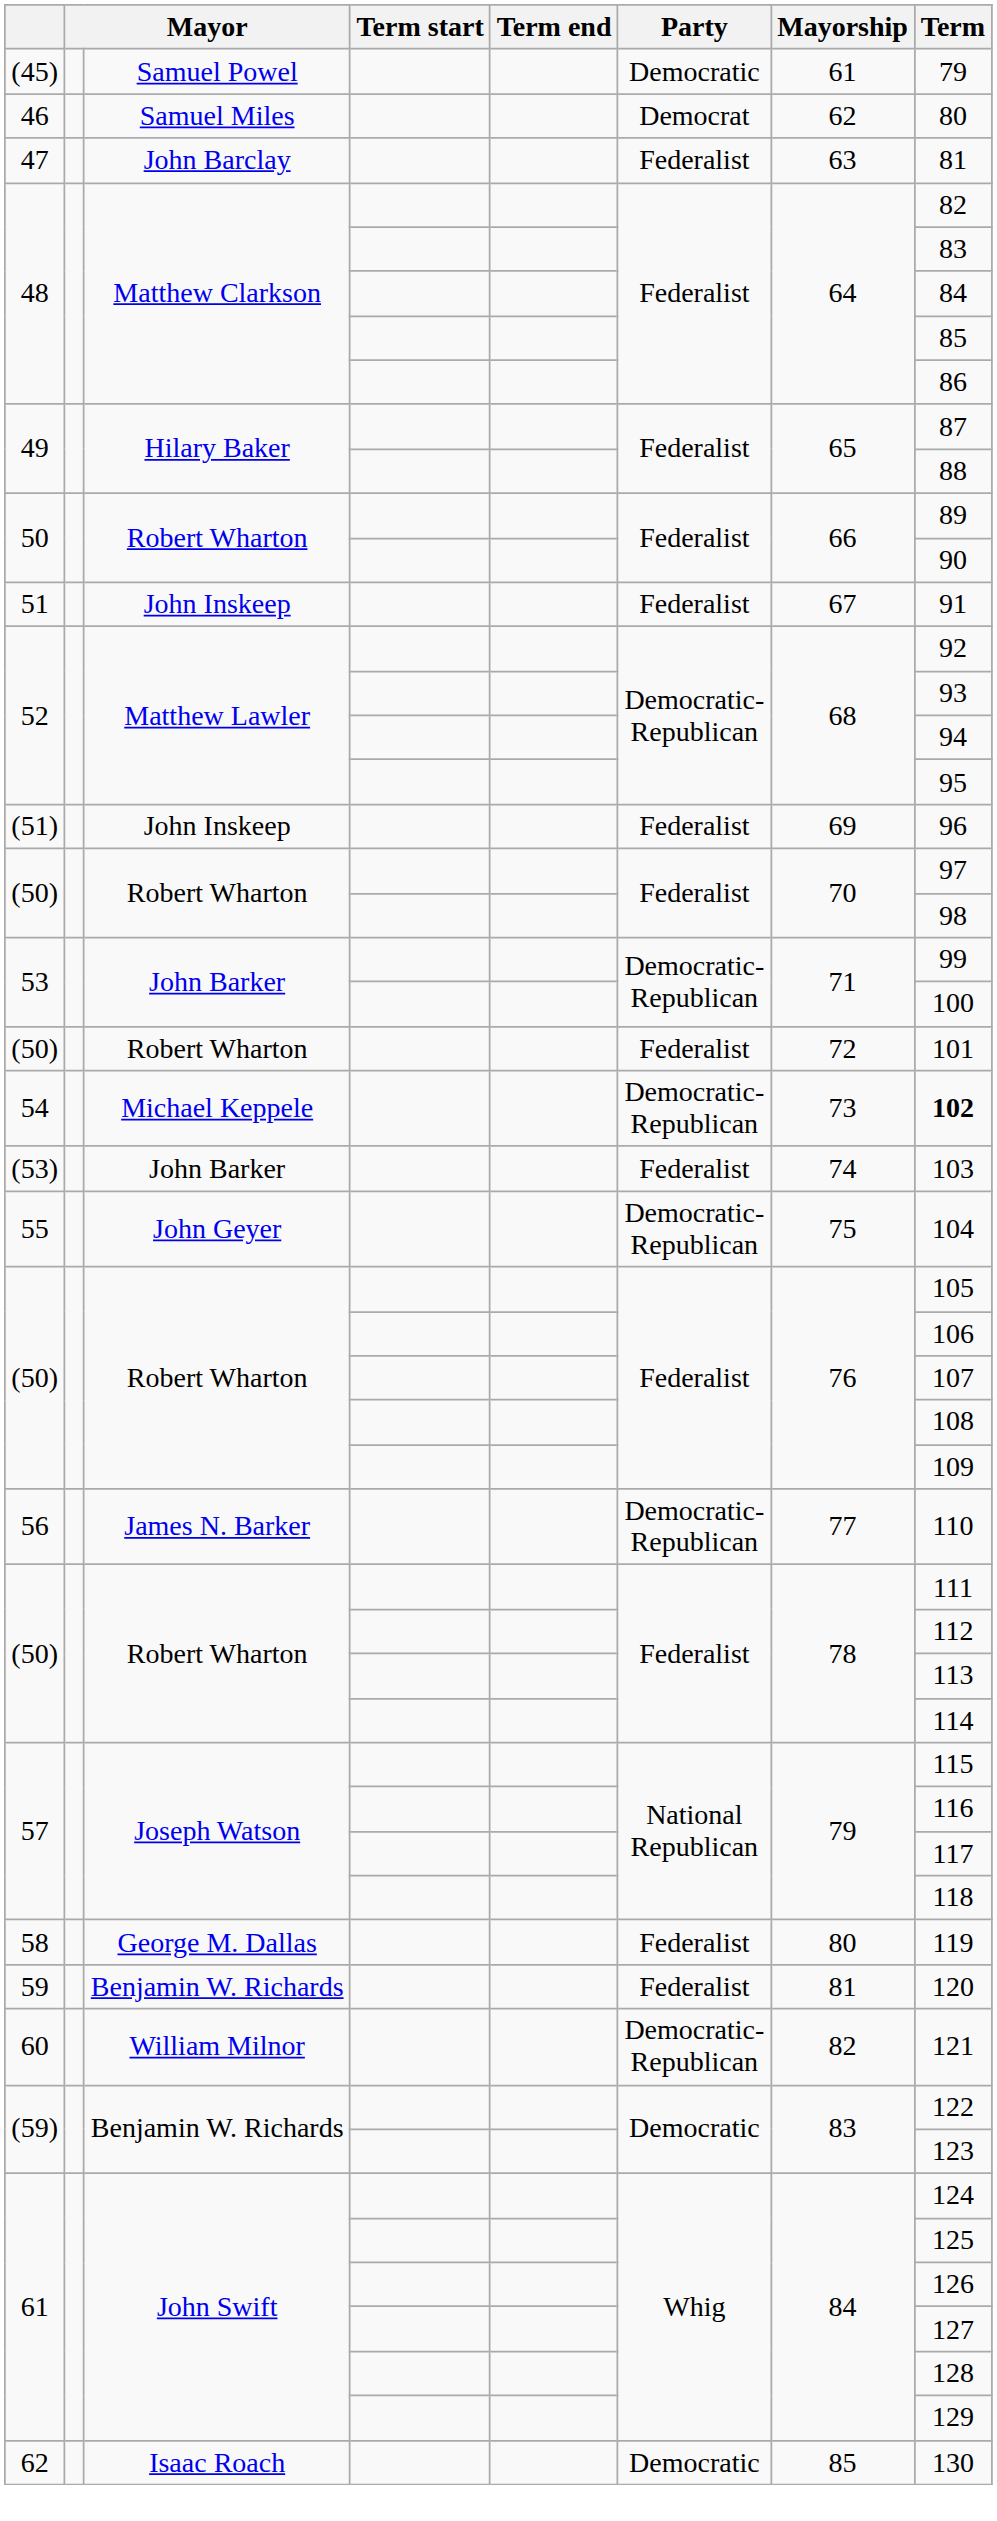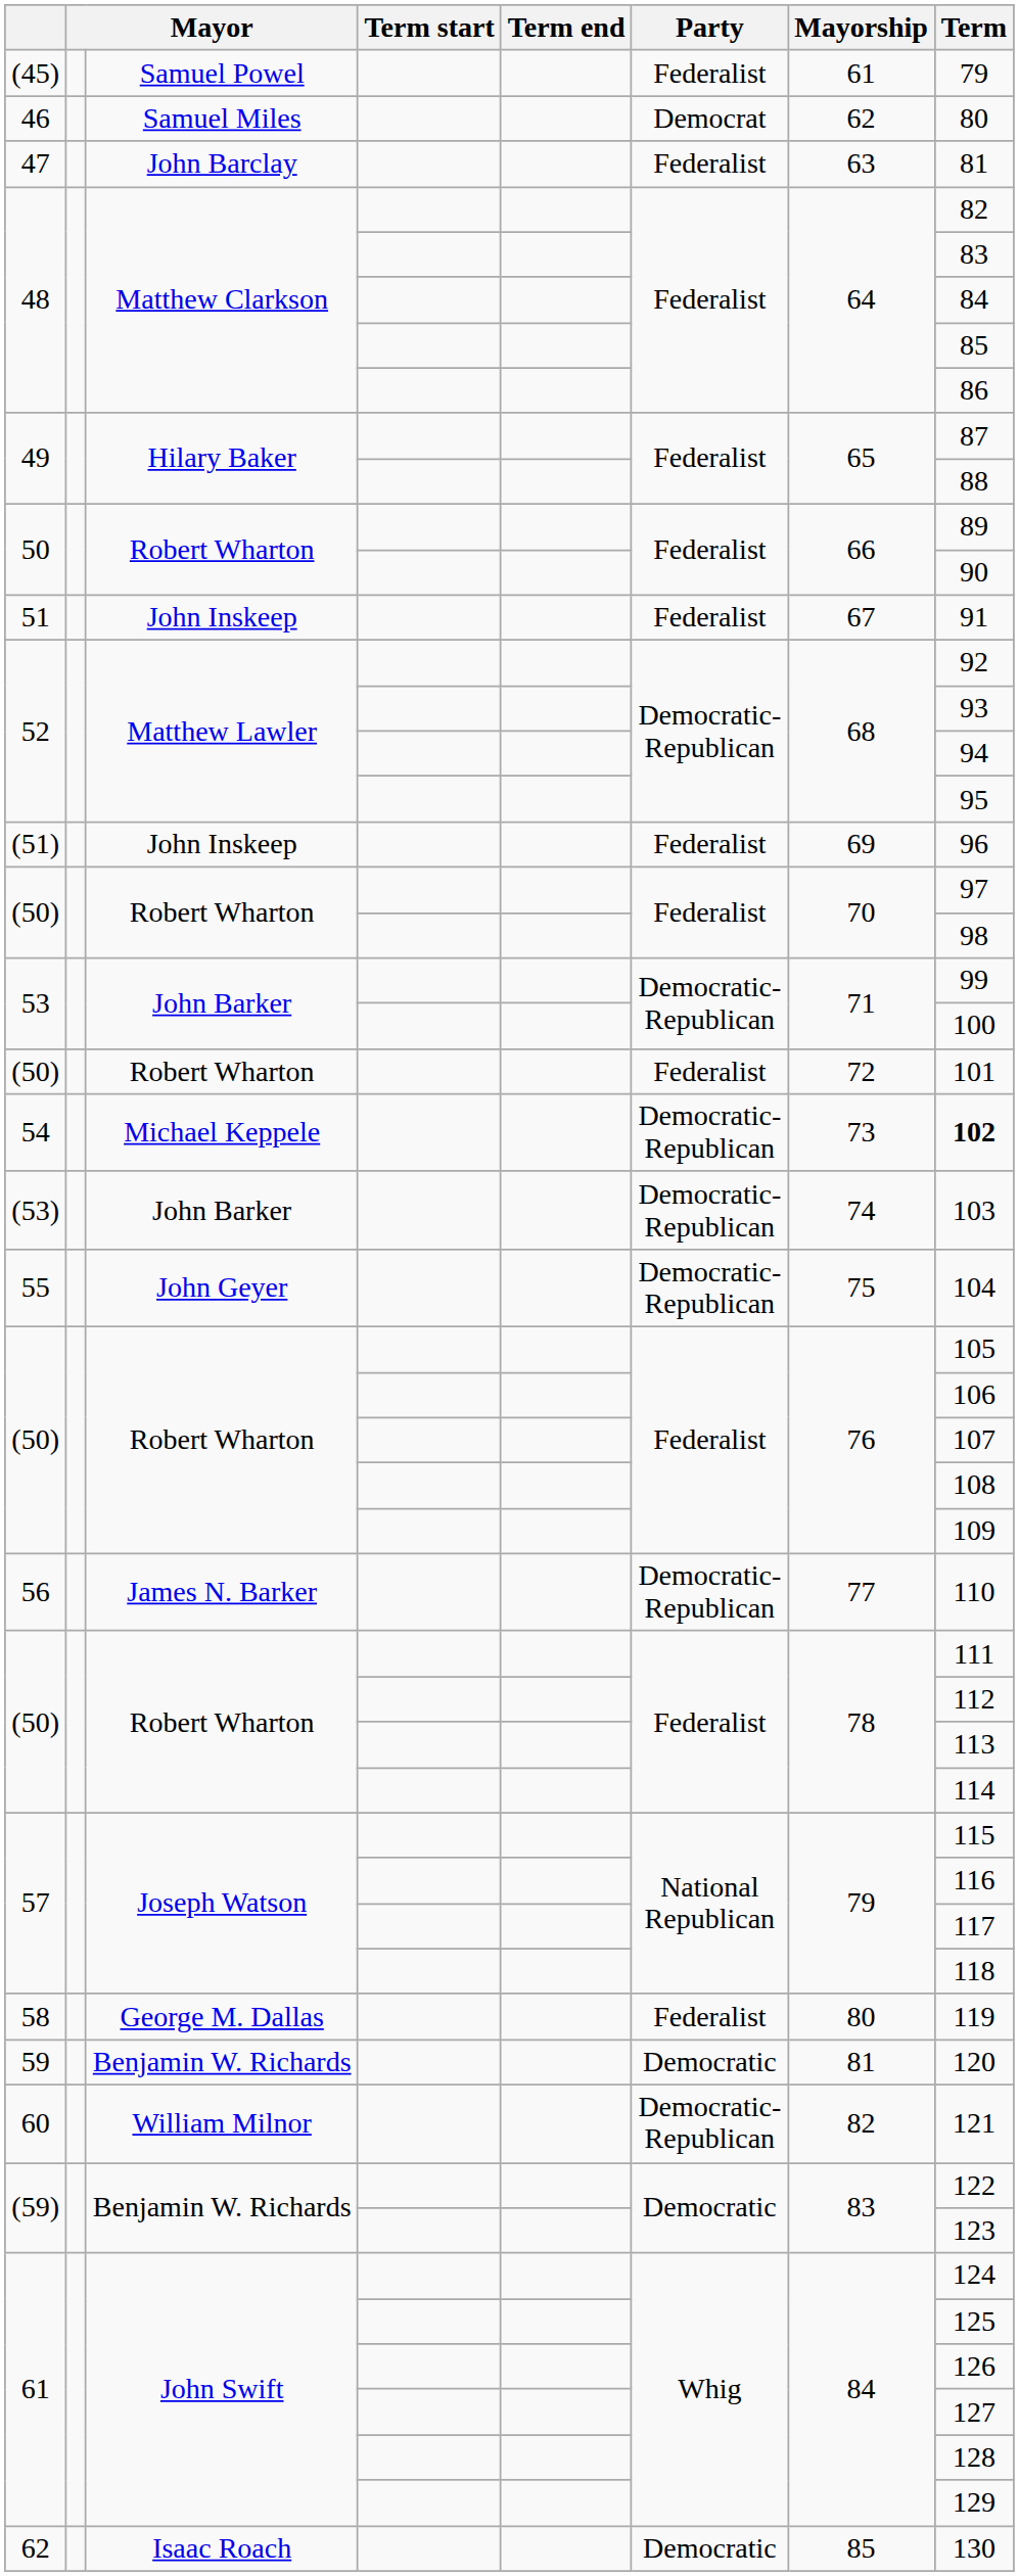(45) | Party: Democratic -> Federalist
(53) | Party: Federalist -> Democratic- Republican
59 | Party: Federalist -> Democratic
